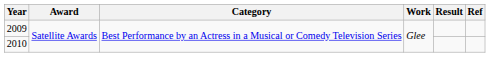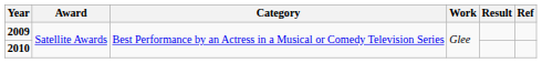2009 | Year: normal -> bold
2010 | Year: normal -> bold
